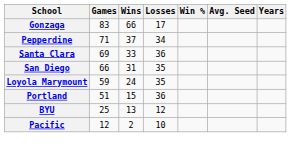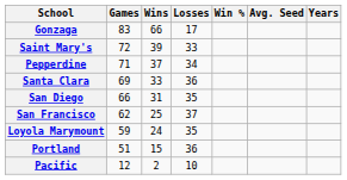+ row: Saint Mary's | 72 | 39 | 33
+ row: San Francisco | 62 | 25 | 37
- row: BYU | 25 | 13 | 12
